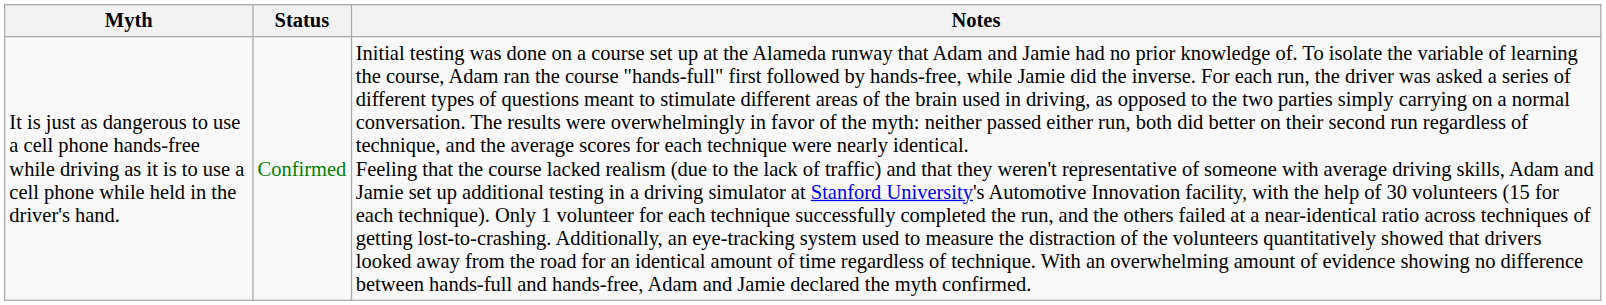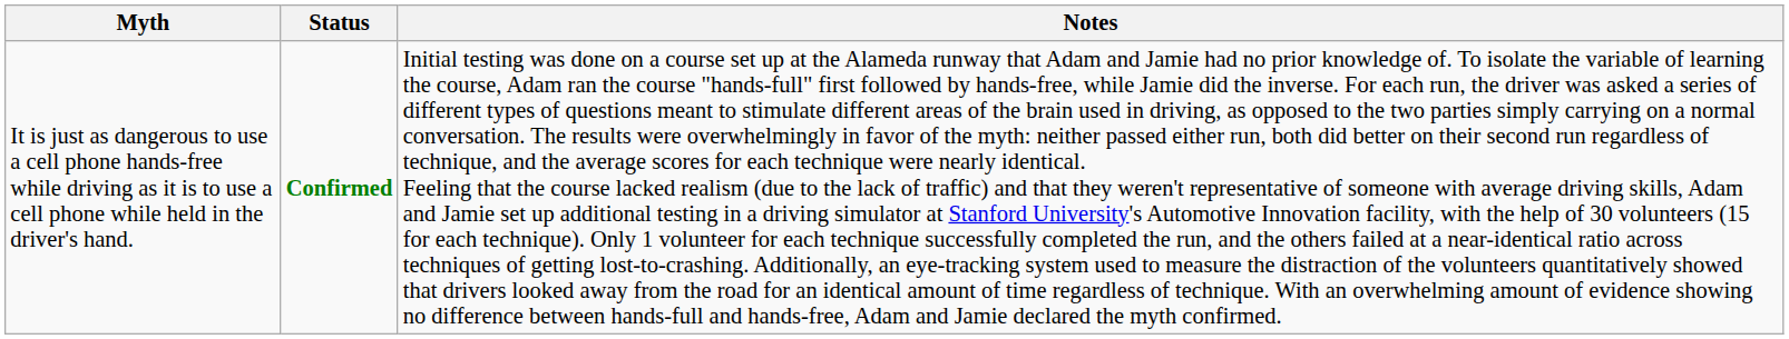row 2 | Status: normal -> bold
